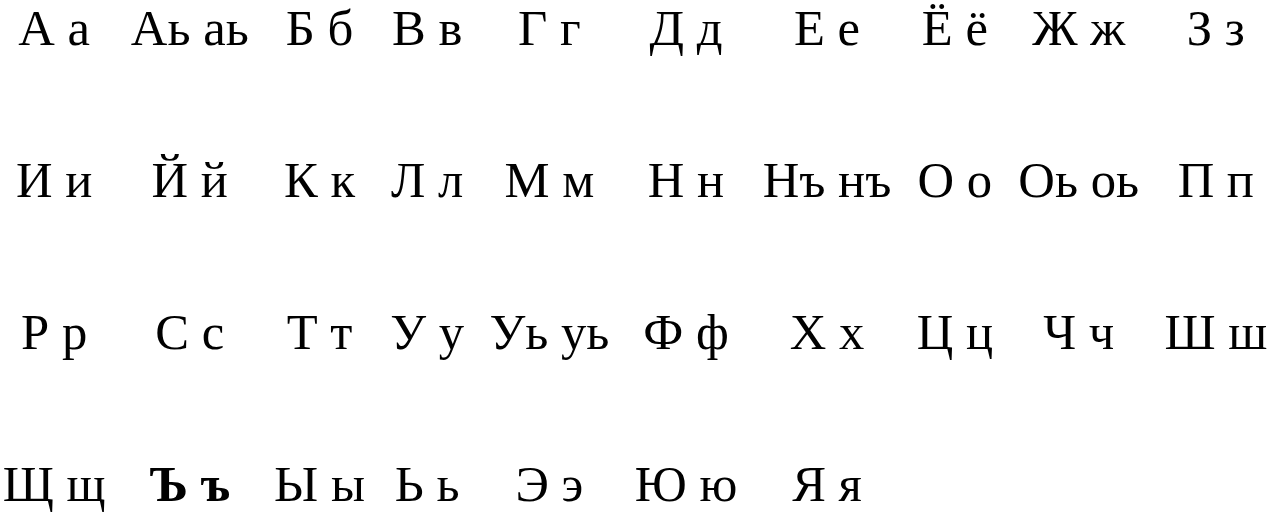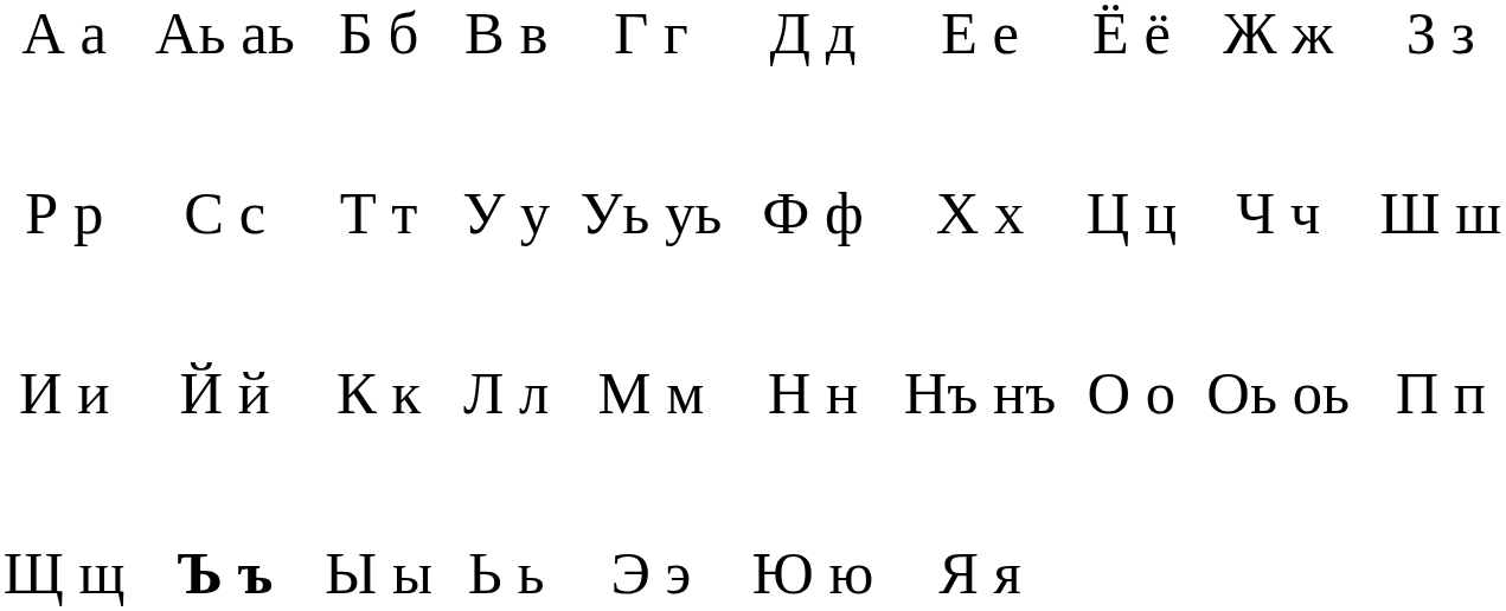rows swapped: И и <-> Р р
